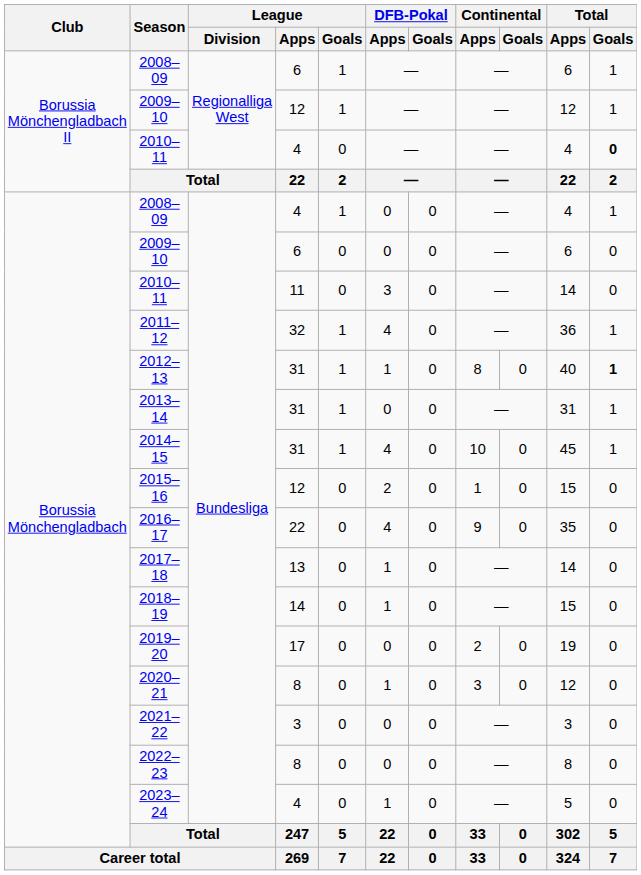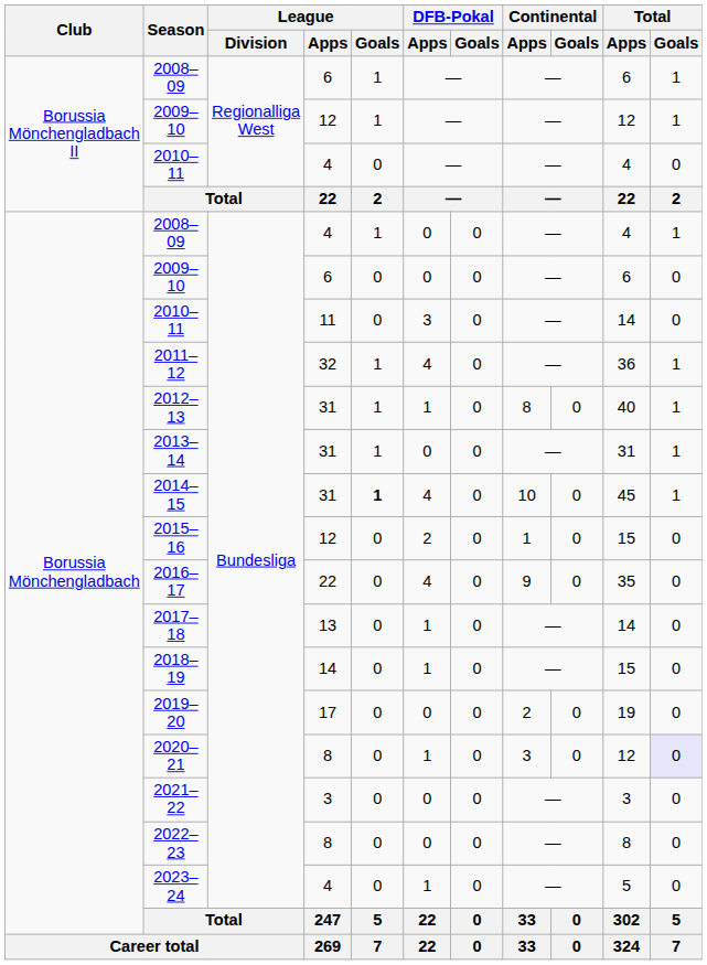2010–11 / 4 | Total / Goals: bold -> normal
2012–13 | Total / Goals: bold -> normal
2014–15 | League / Goals: normal -> bold
2020–21 | Total / Goals: no background -> lavender background
